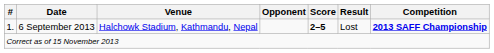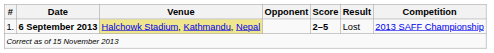1. | Date: normal -> bold
1. | Venue: no background -> khaki background
1. | Competition: bold -> normal
